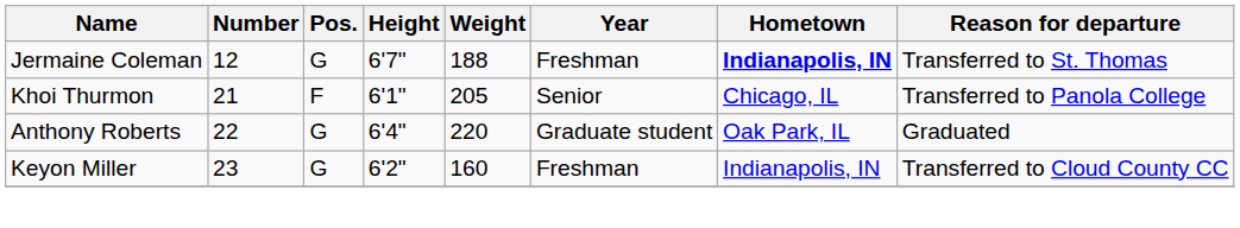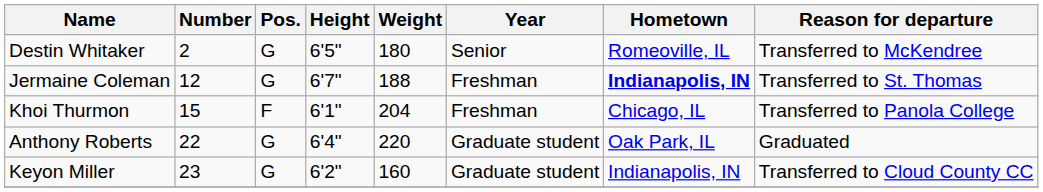+ row: Destin Whitaker | 2 | G | 6'5" | 180 | Senior | Romeoville, IL | Transferred to McKendree
Khoi Thurmon | Number: 21 -> 15
Khoi Thurmon | Weight: 205 -> 204
Khoi Thurmon | Year: Senior -> Freshman
Keyon Miller | Year: Freshman -> Graduate student
